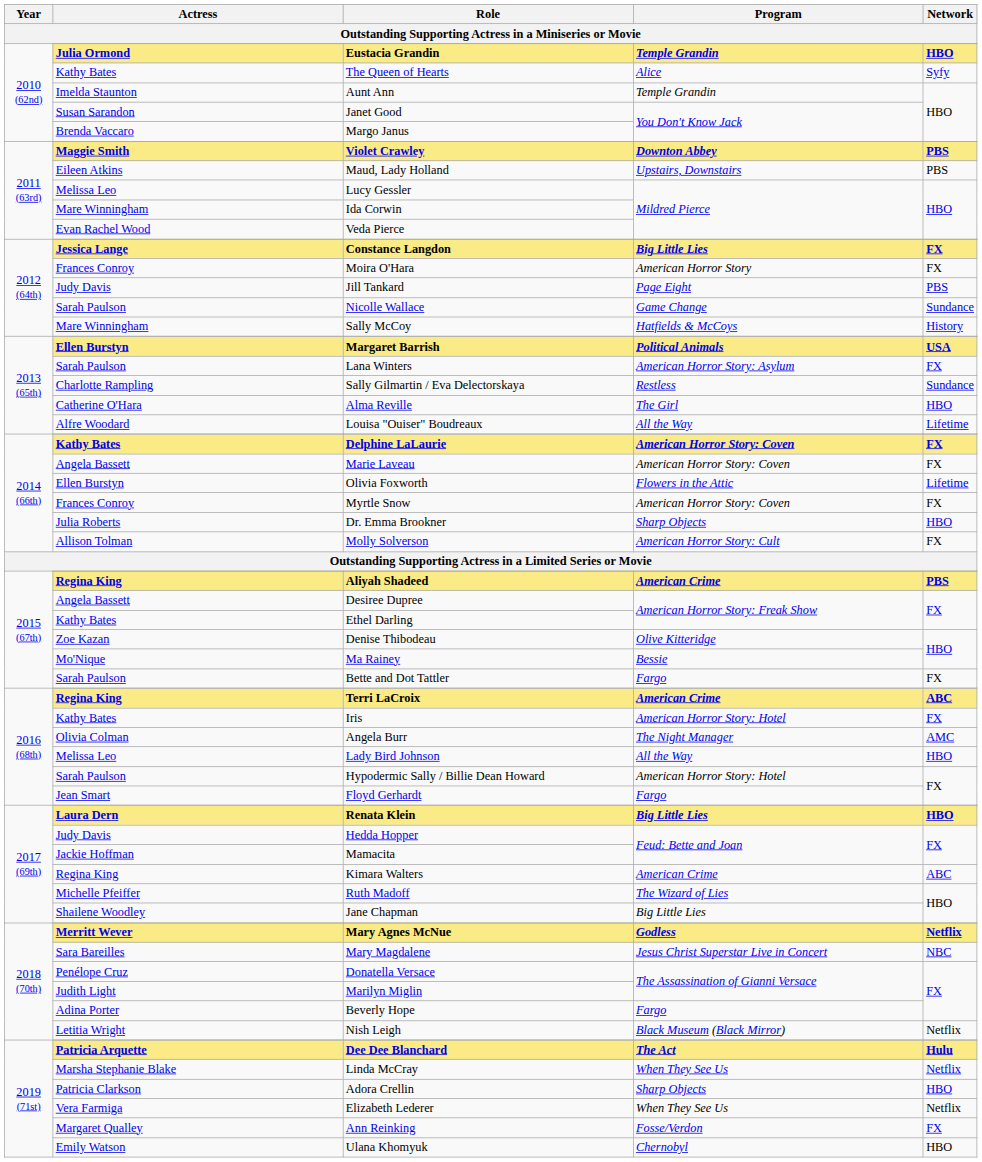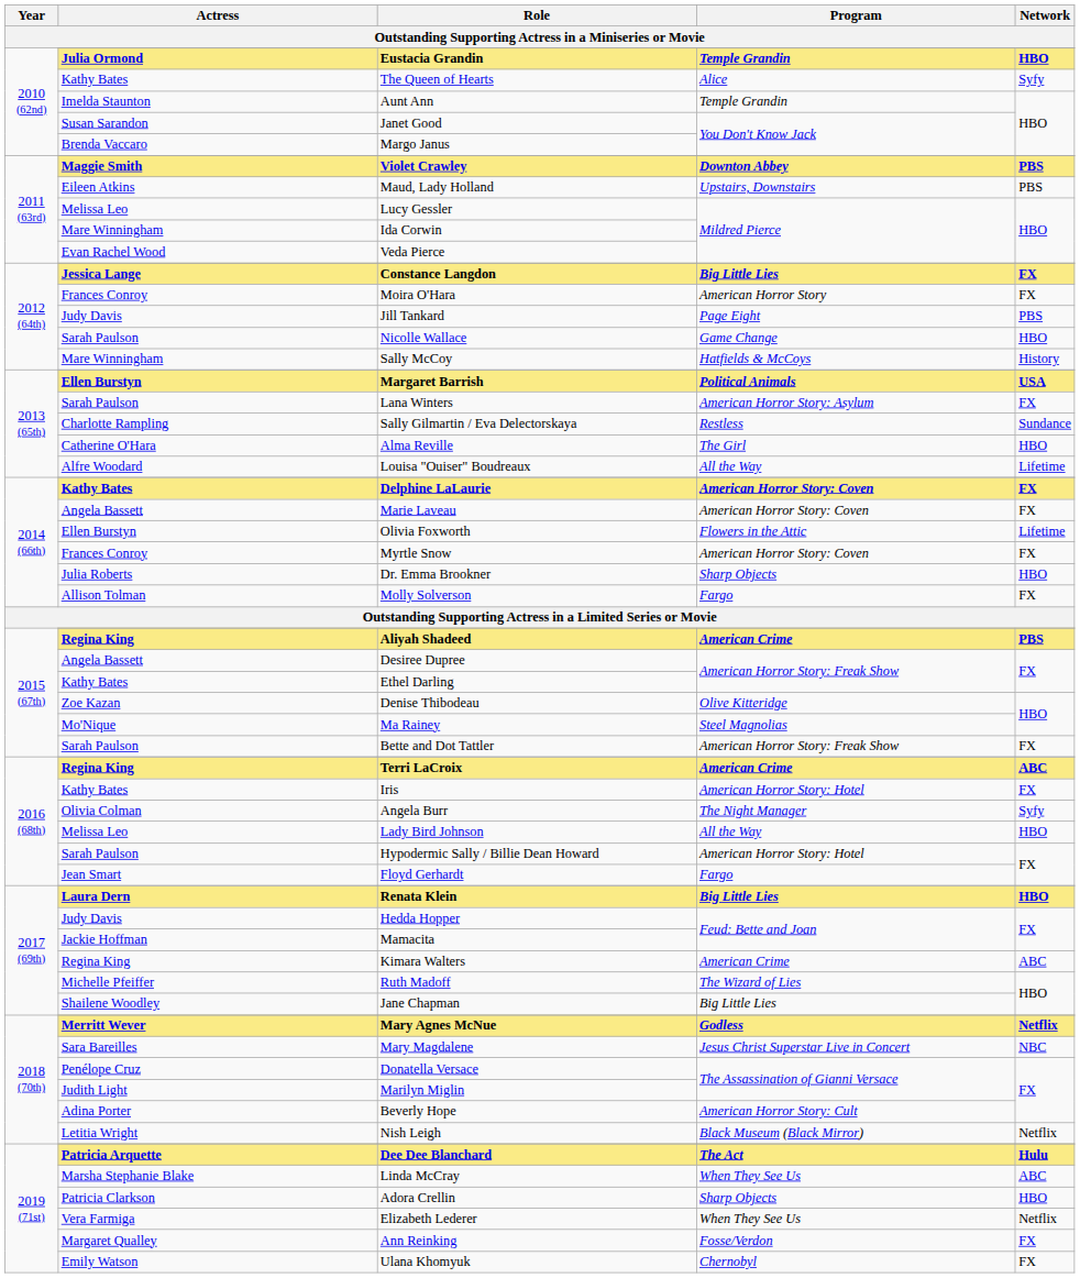Nicolle Wallace | Network: Sundance -> HBO
Molly Solverson | Program: American Horror Story: Cult -> Fargo
Ma Rainey | Program: Bessie -> Steel Magnolias
Bette and Dot Tattler | Program: Fargo -> American Horror Story: Freak Show
Angela Burr | Network: AMC -> Syfy
Beverly Hope | Program: Fargo -> American Horror Story: Cult
Linda McCray | Network: Netflix -> ABC
Ulana Khomyuk | Network: HBO -> FX
